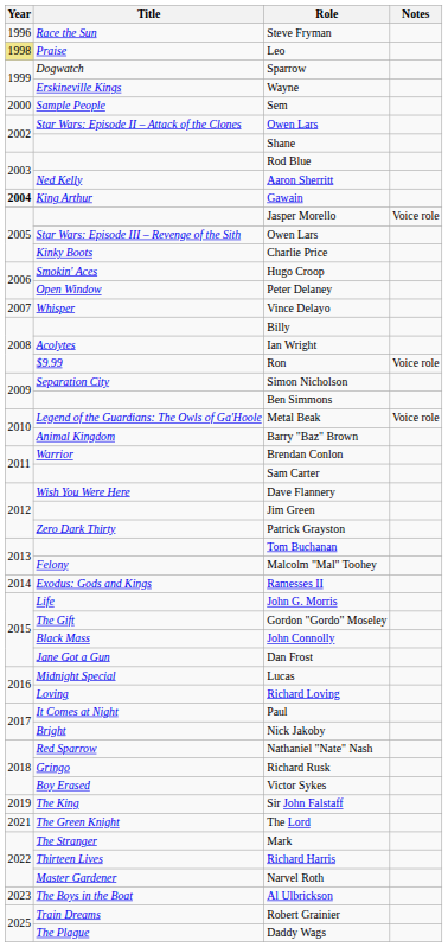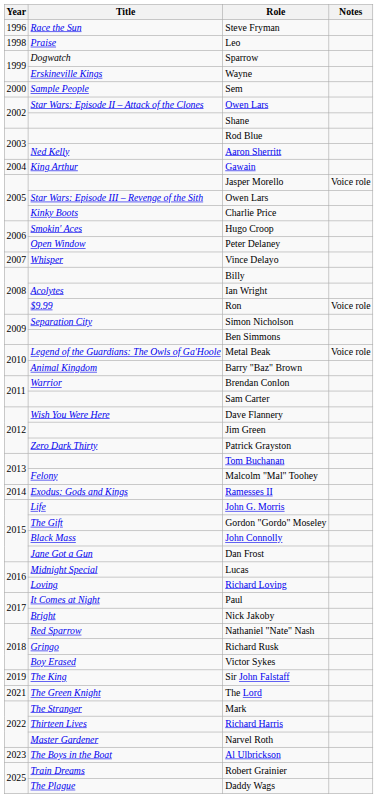Leo | Year: khaki background -> no background
Gawain | Year: bold -> normal
